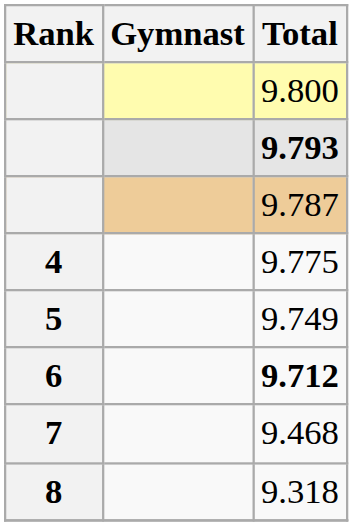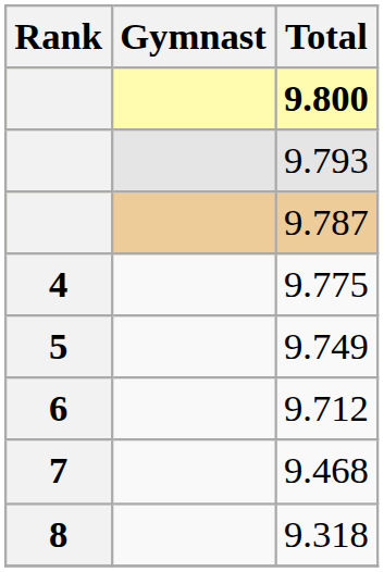9.800 | Total: normal -> bold
9.793 | Total: bold -> normal
9.712 | Total: bold -> normal
